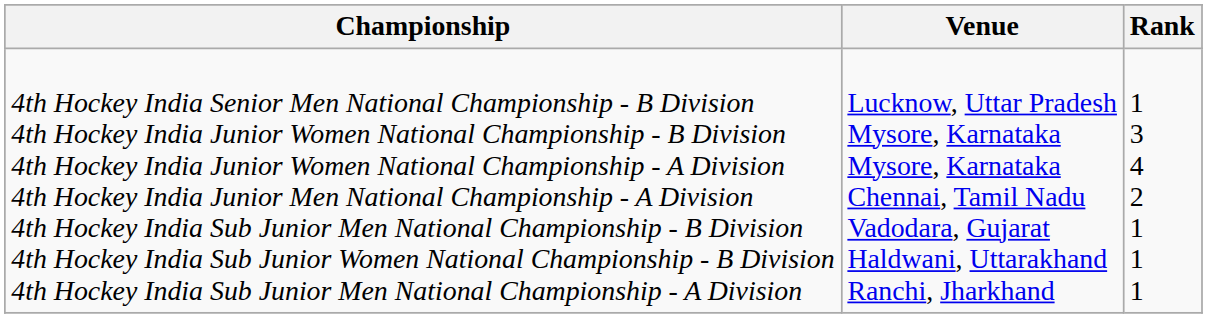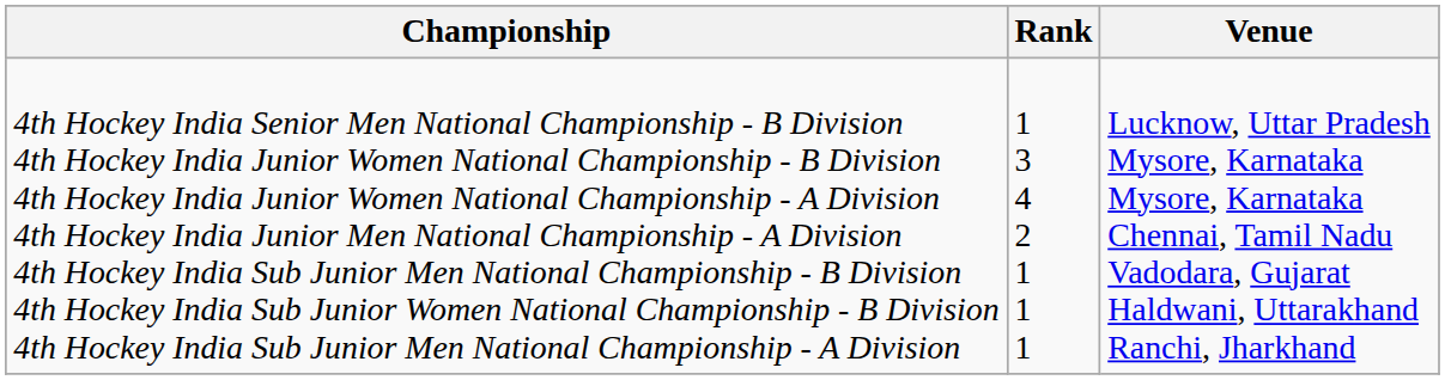columns swapped: Rank <-> Venue
